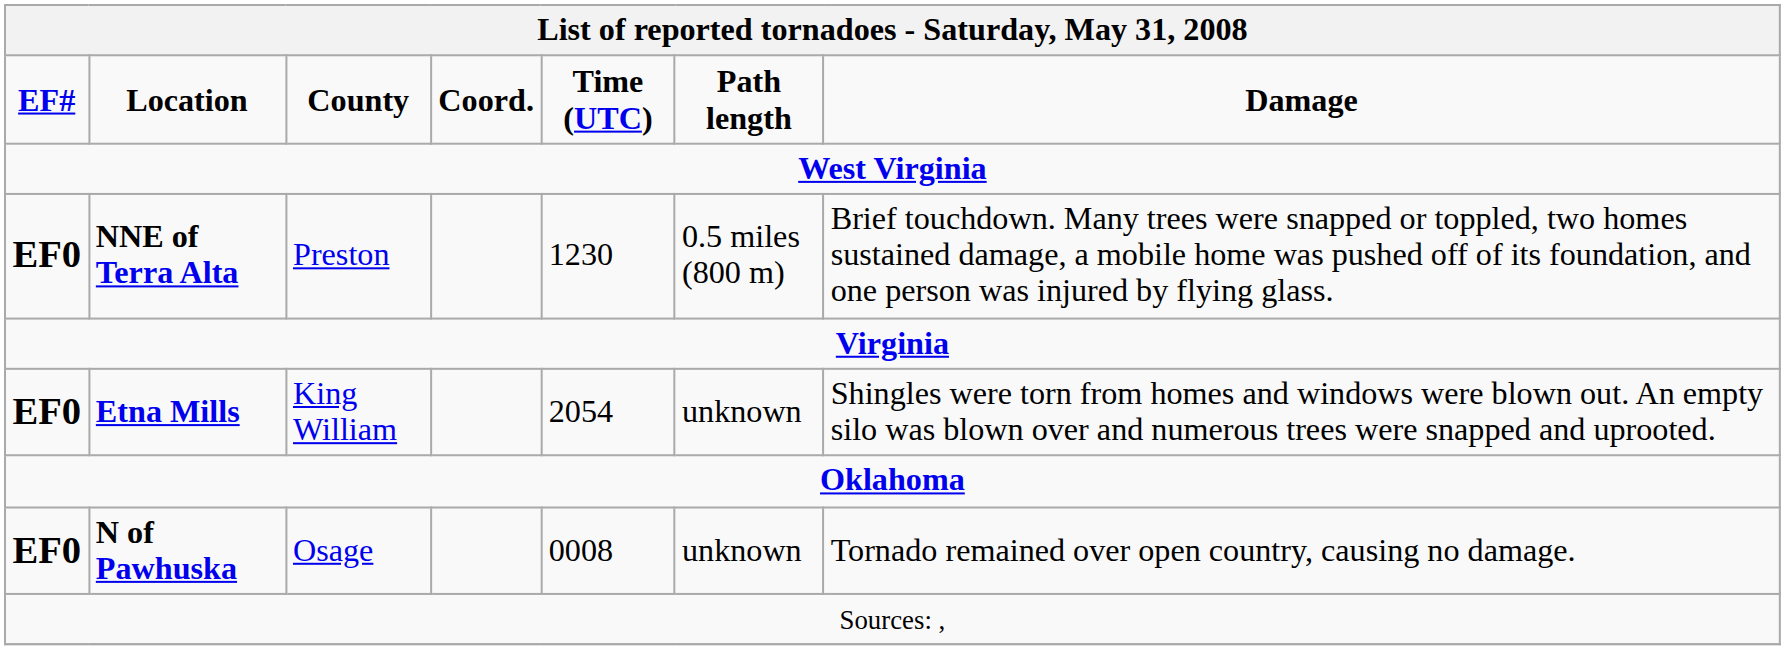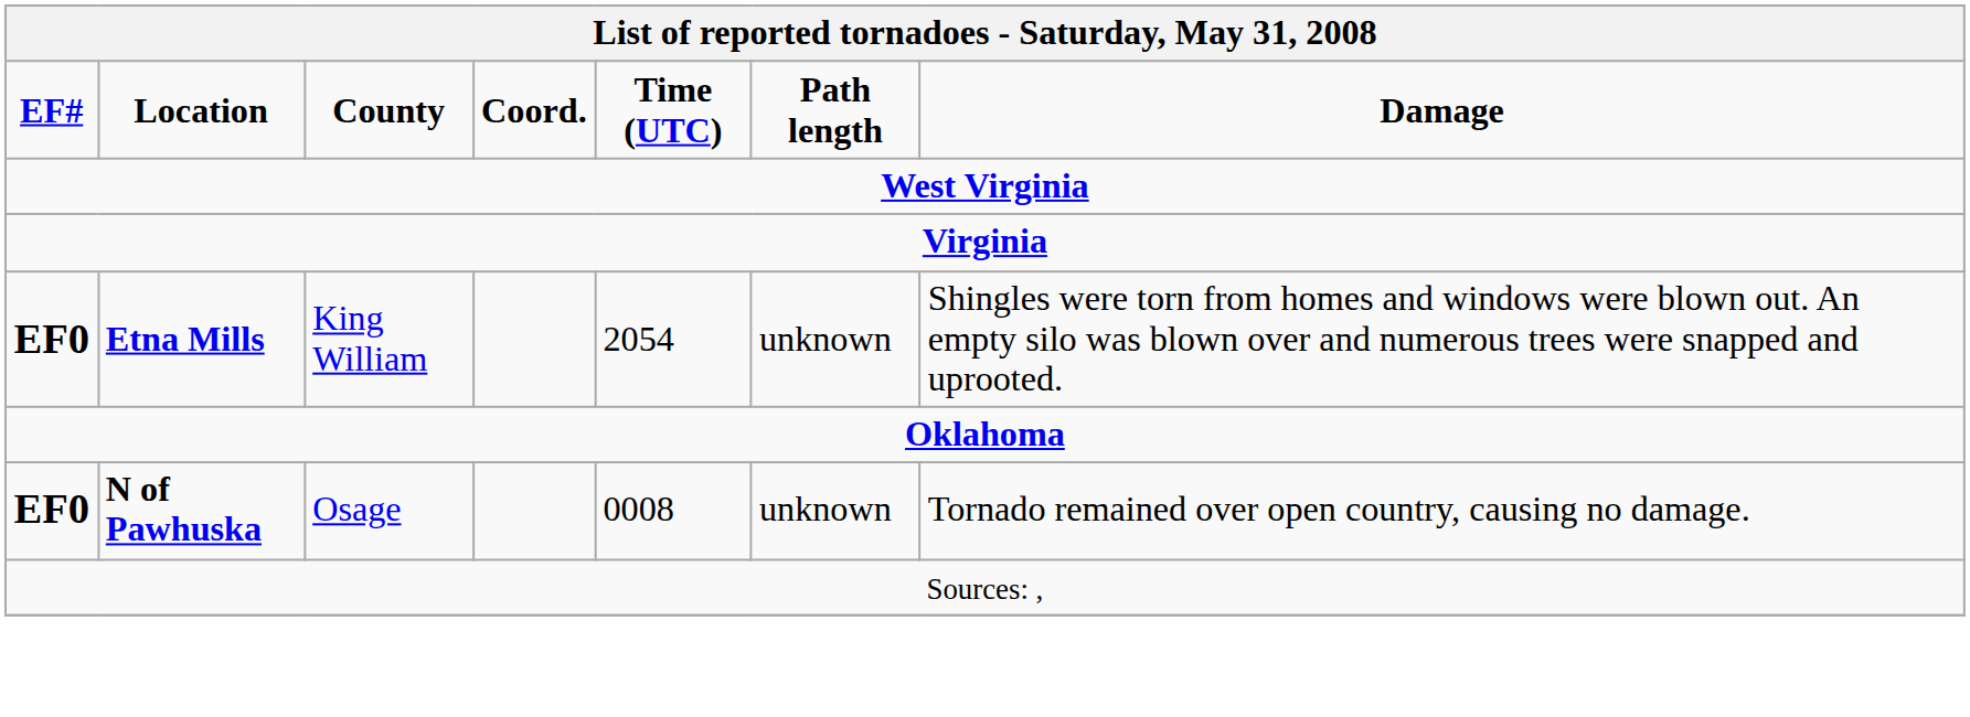- row: EF0 | NNE of Terra Alta | Preston | 1230 | 0.5 miles (800 m) | Brief touchdown. Many trees were snapped or toppled, two homes sustained damage, a mobile home was pushed off of its foundation, and one person was injured by flying glass.
